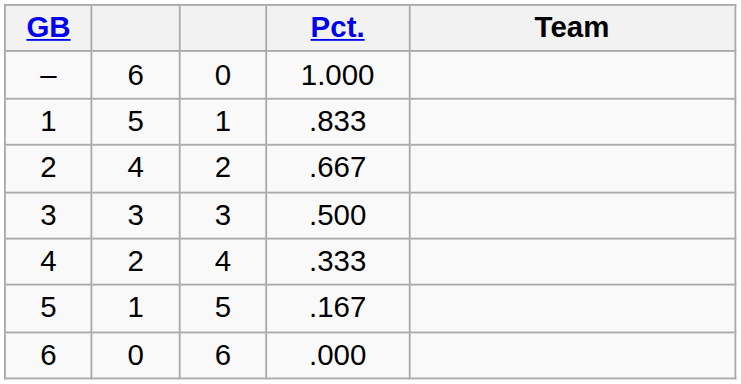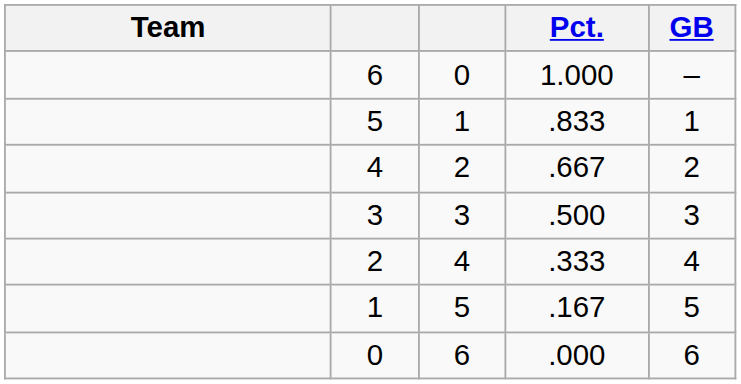columns swapped: Team <-> GB
